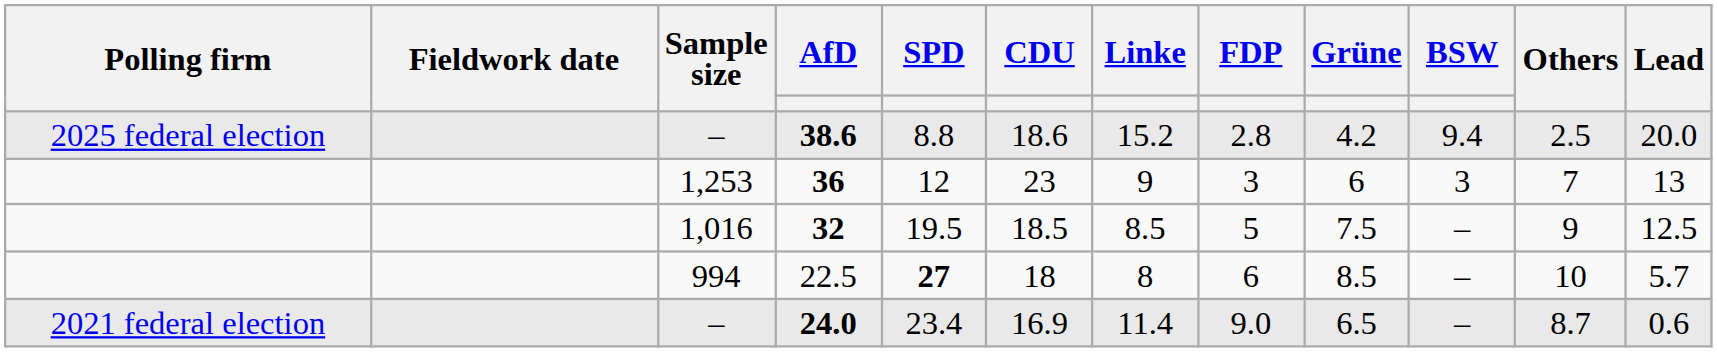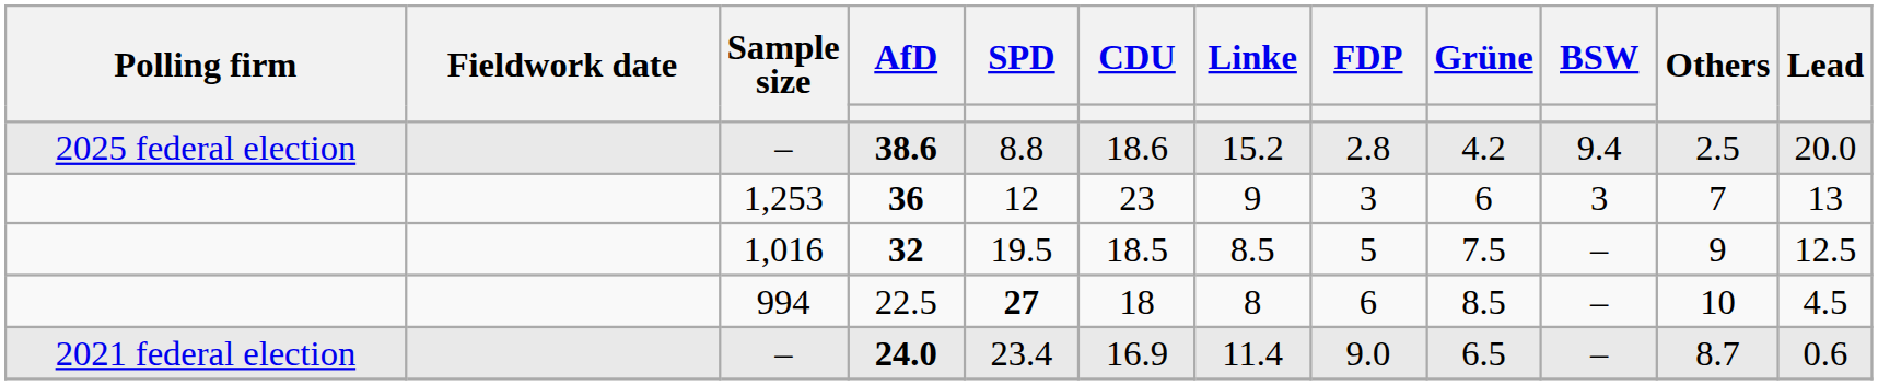22.5 | Lead: 5.7 -> 4.5
